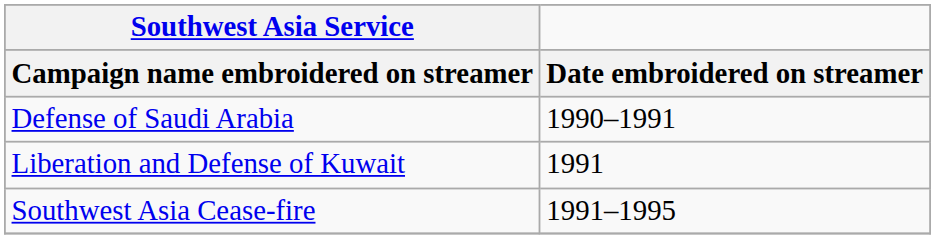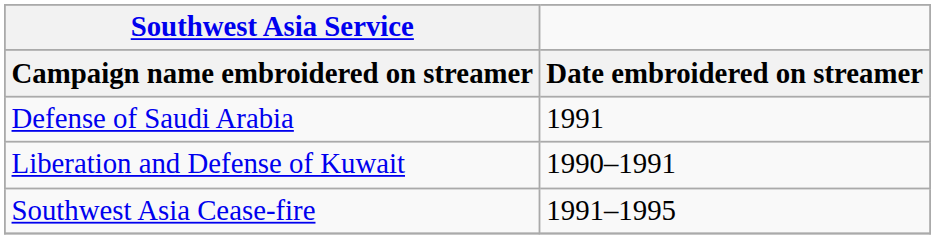Defense of Saudi Arabia | Date embroidered on streamer: 1990–1991 -> 1991
Liberation and Defense of Kuwait | Date embroidered on streamer: 1991 -> 1990–1991
